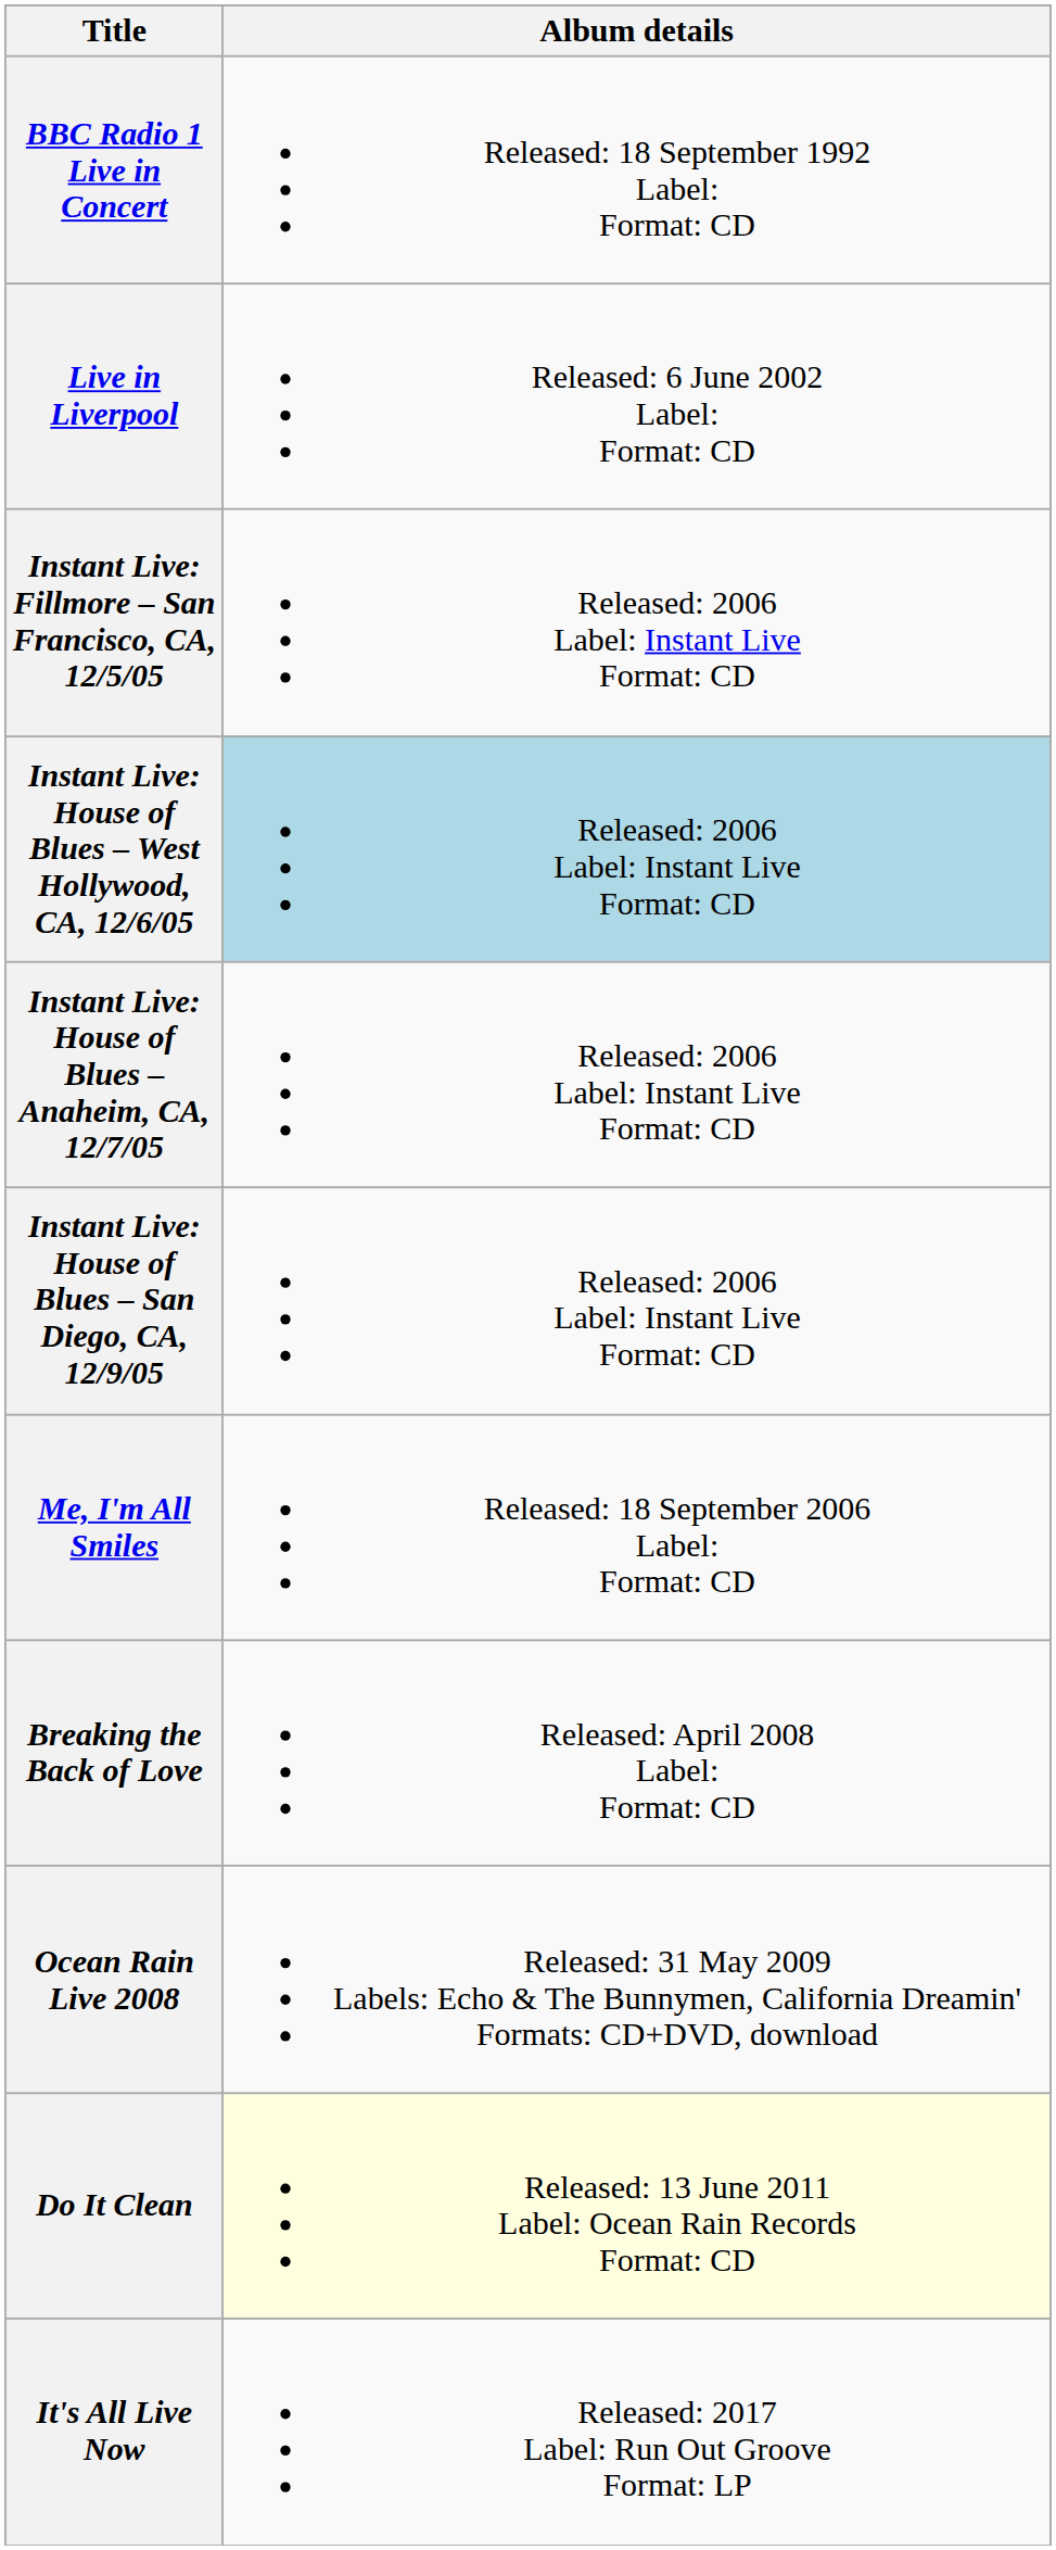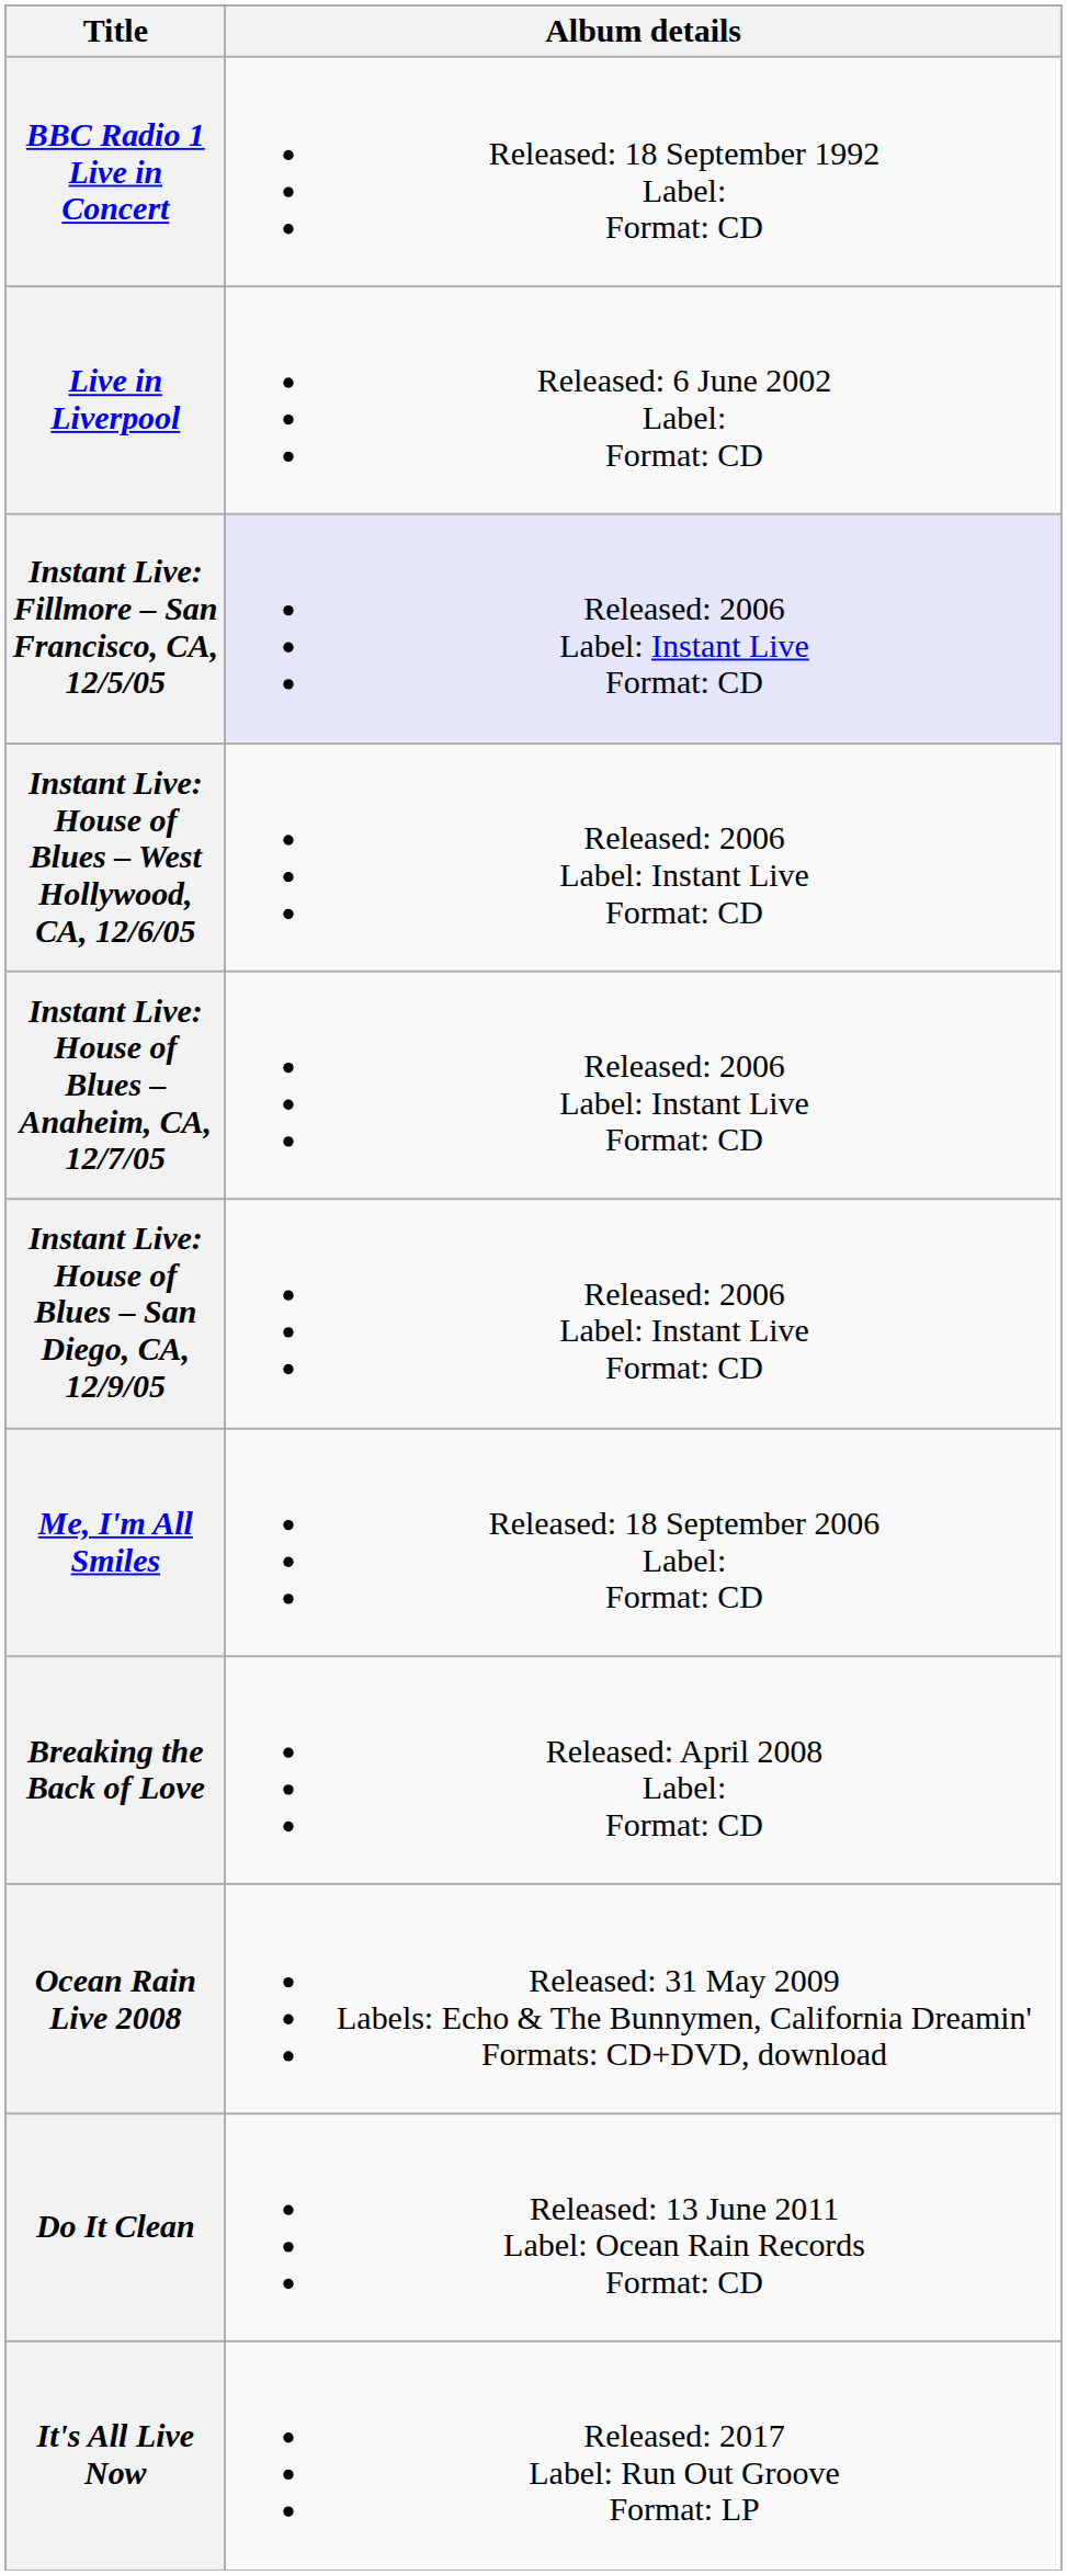Instant Live: Fillmore – San Francisco, CA, 12/5/05 | Album details: no background -> lavender background
Instant Live: House of Blues – West Hollywood, CA, 12/6/05 | Album details: lightblue background -> no background
Do It Clean | Album details: lightyellow background -> no background
